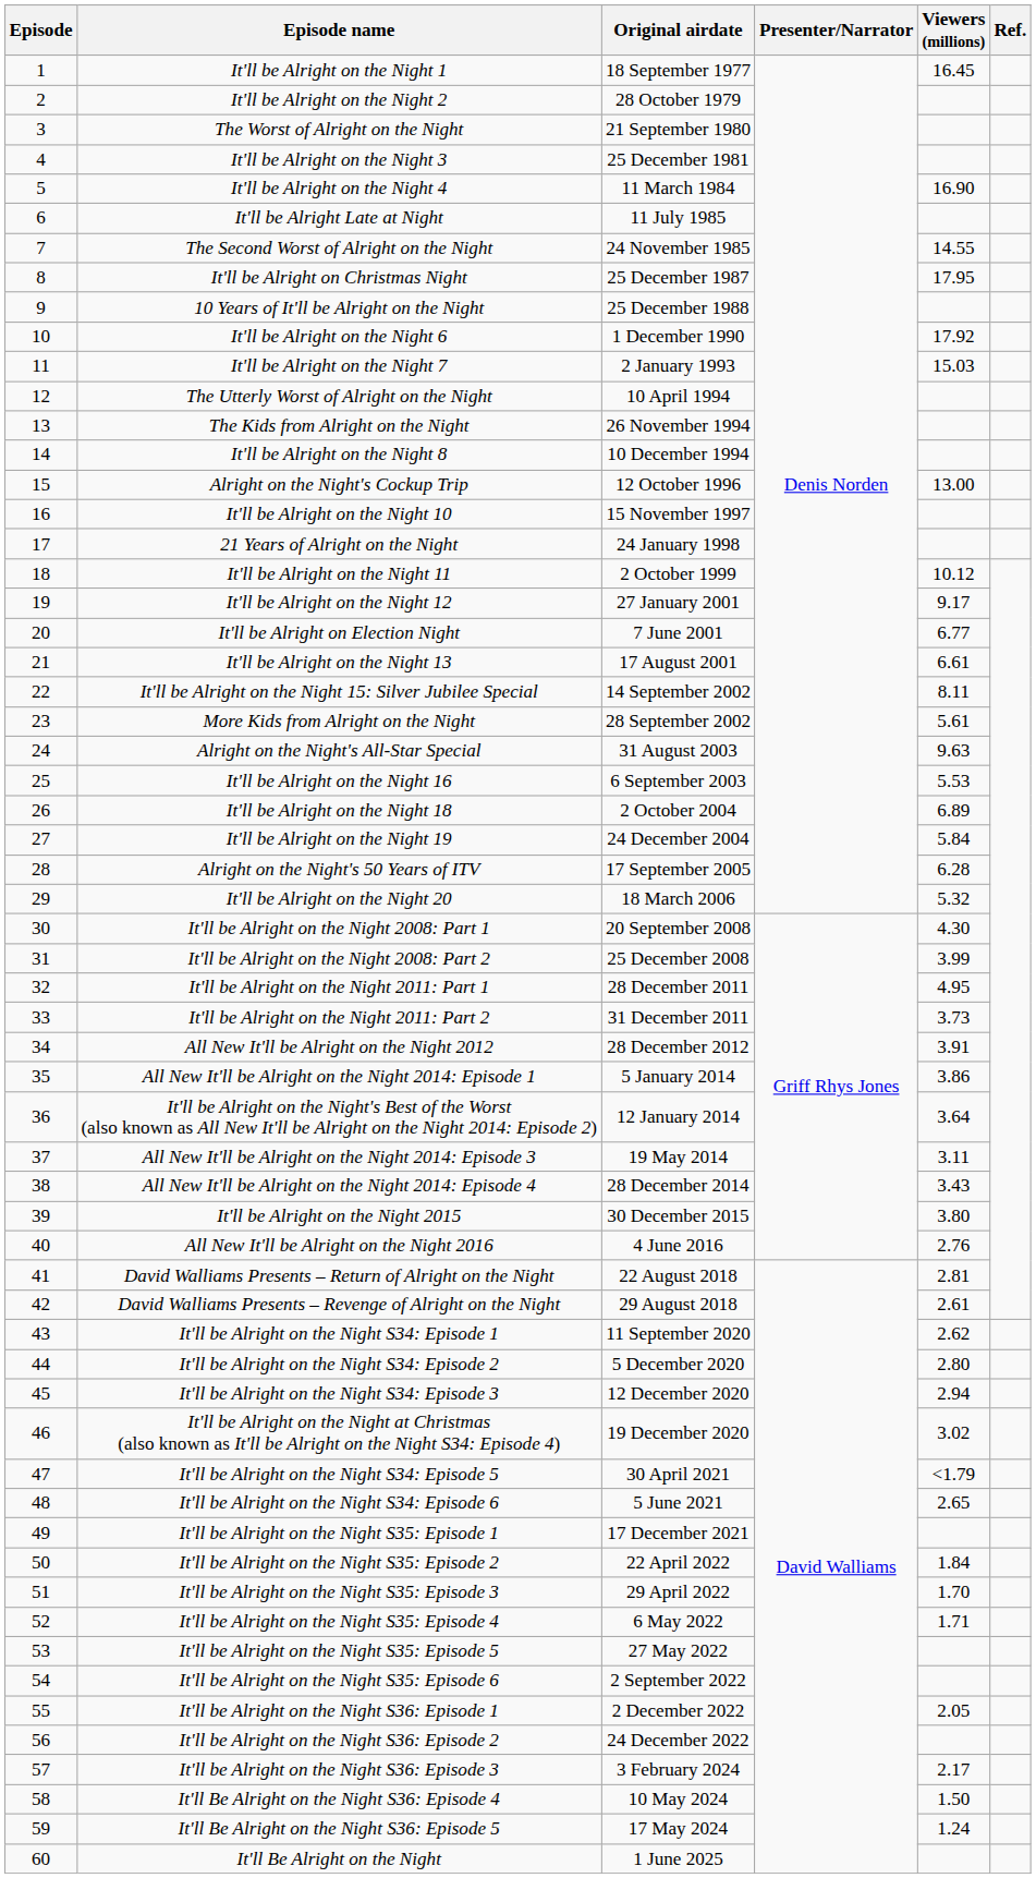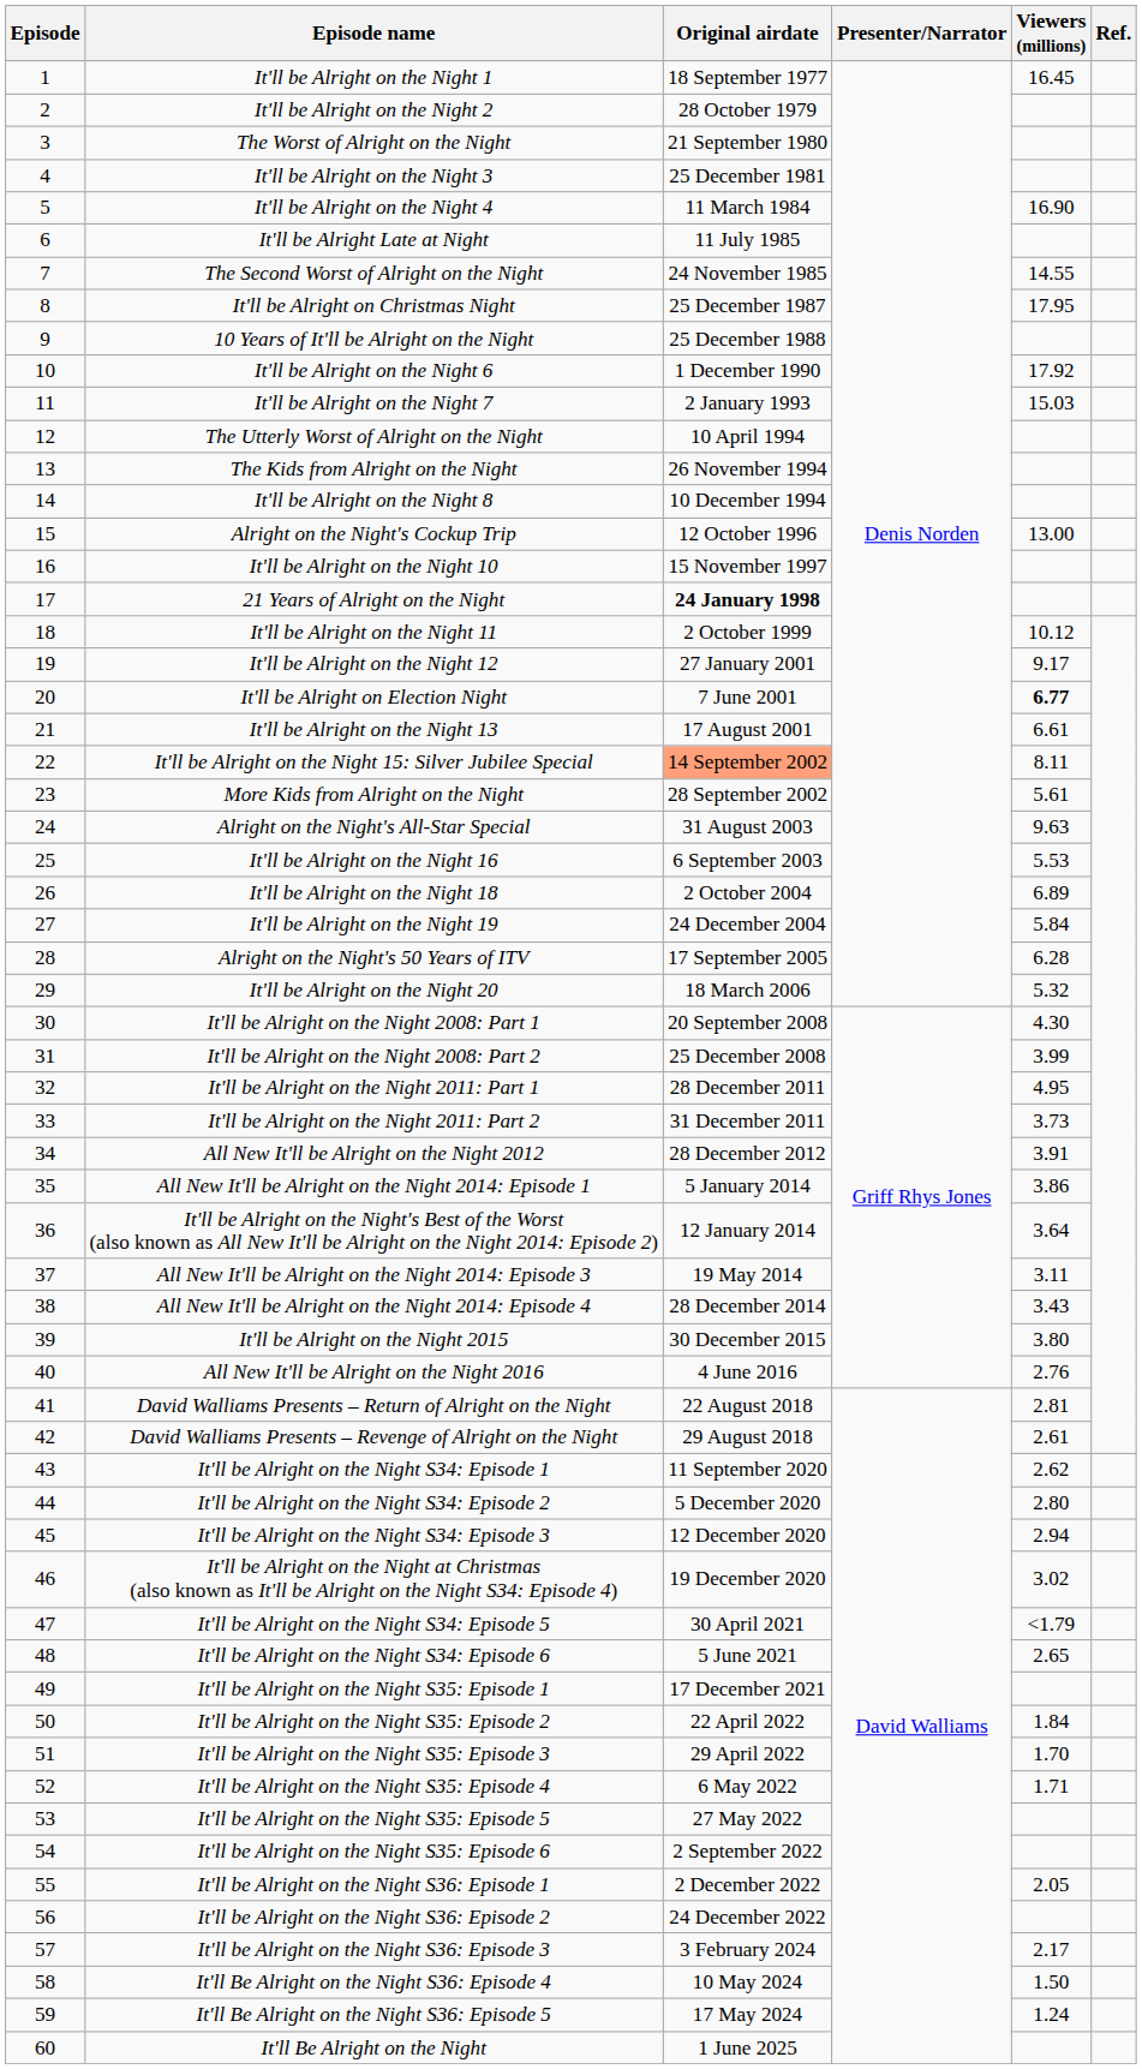21 Years of Alright on the Night | Original airdate: normal -> bold
It'll be Alright on Election Night | Viewers (millions): normal -> bold
It'll be Alright on the Night 15: Silver Jubilee Special | Original airdate: no background -> lightsalmon background
